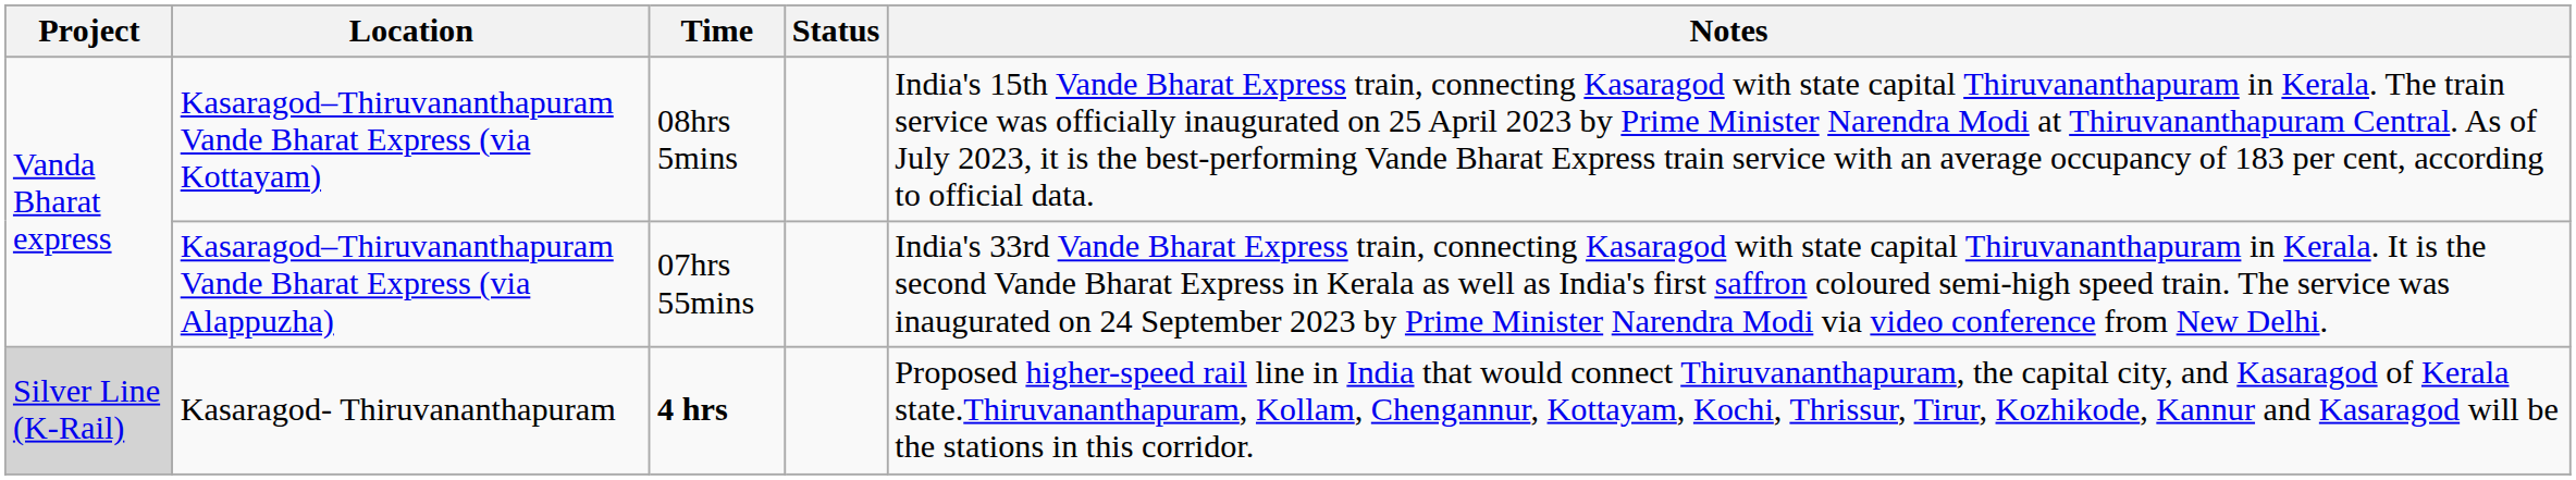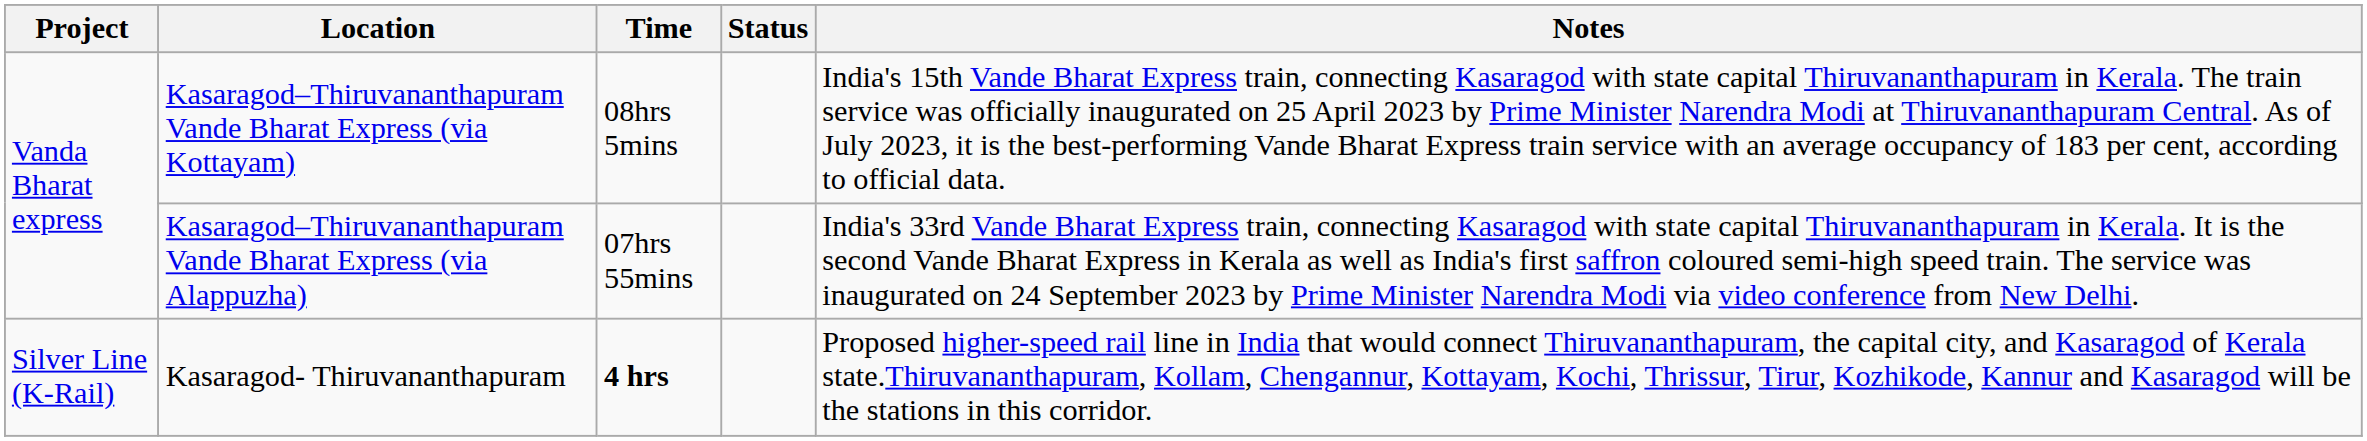Kasaragod- Thiruvananthapuram | Project: lightgrey background -> no background
